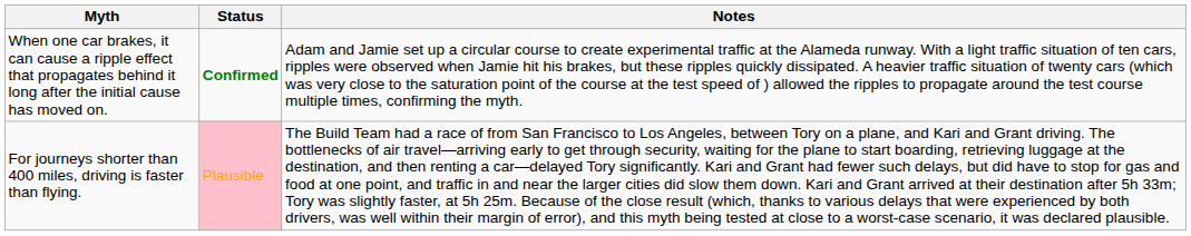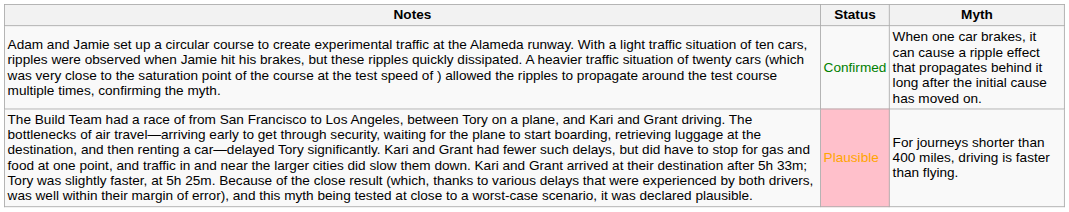columns swapped: Myth <-> Notes
row 2 | Status: bold -> normal
